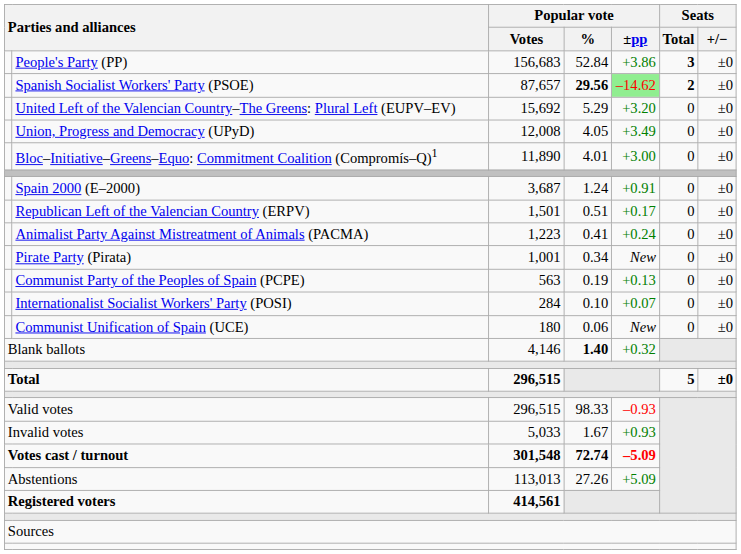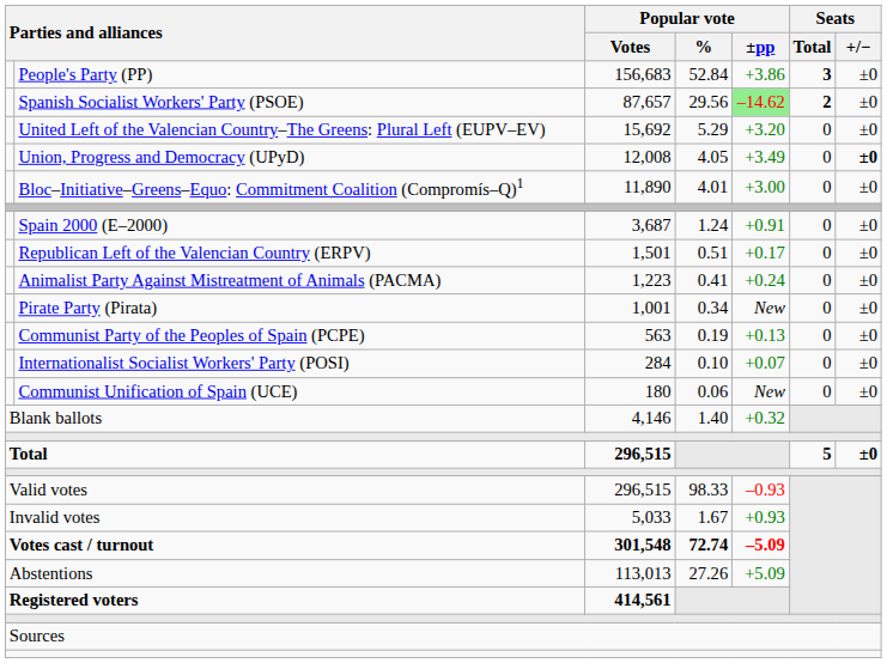Spanish Socialist Workers' Party (PSOE) | Popular vote / %: bold -> normal
Union, Progress and Democracy (UPyD) | Seats / +/−: normal -> bold
Blank ballots | Popular vote / %: bold -> normal
